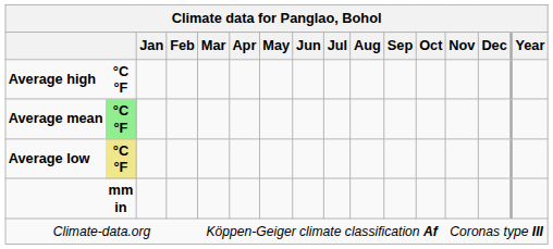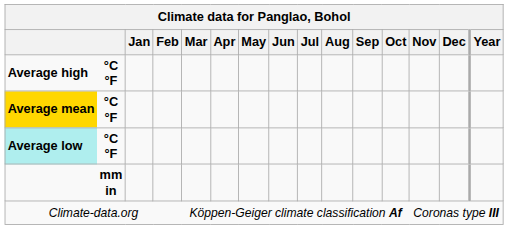Average mean | column 1: no background -> gold background
Average mean | column 2: lightgreen background -> no background
Average low | column 1: no background -> paleturquoise background
Average low | column 2: khaki background -> no background
